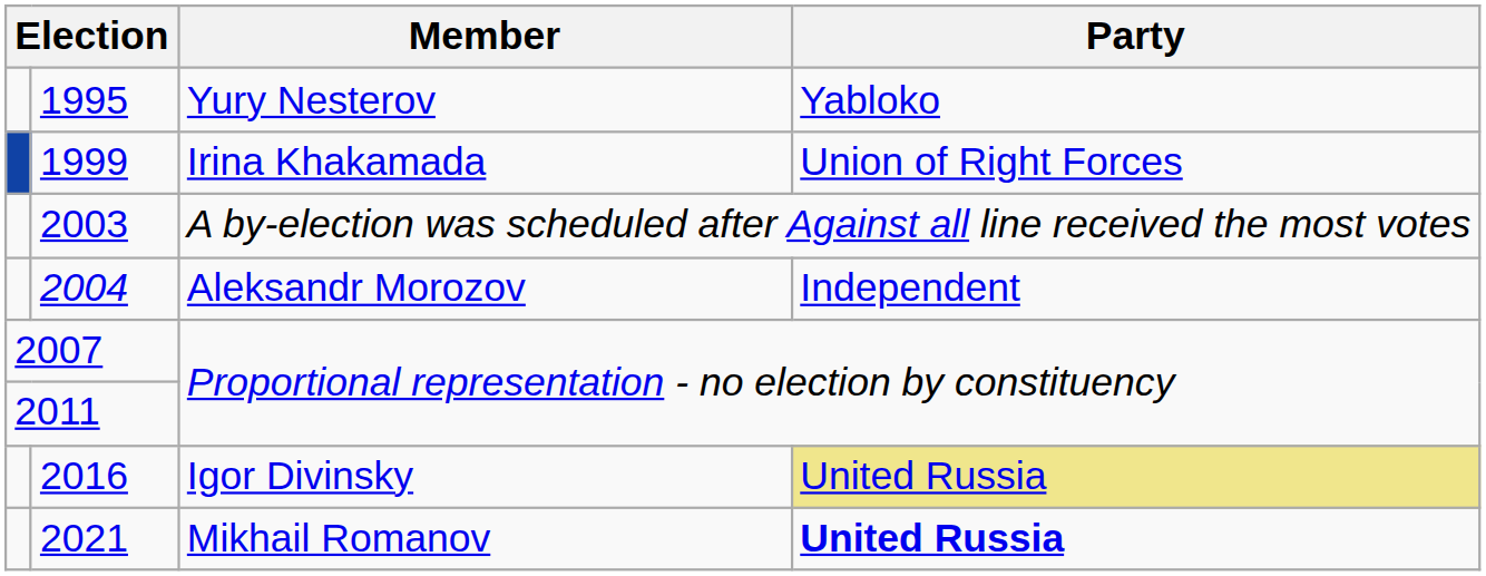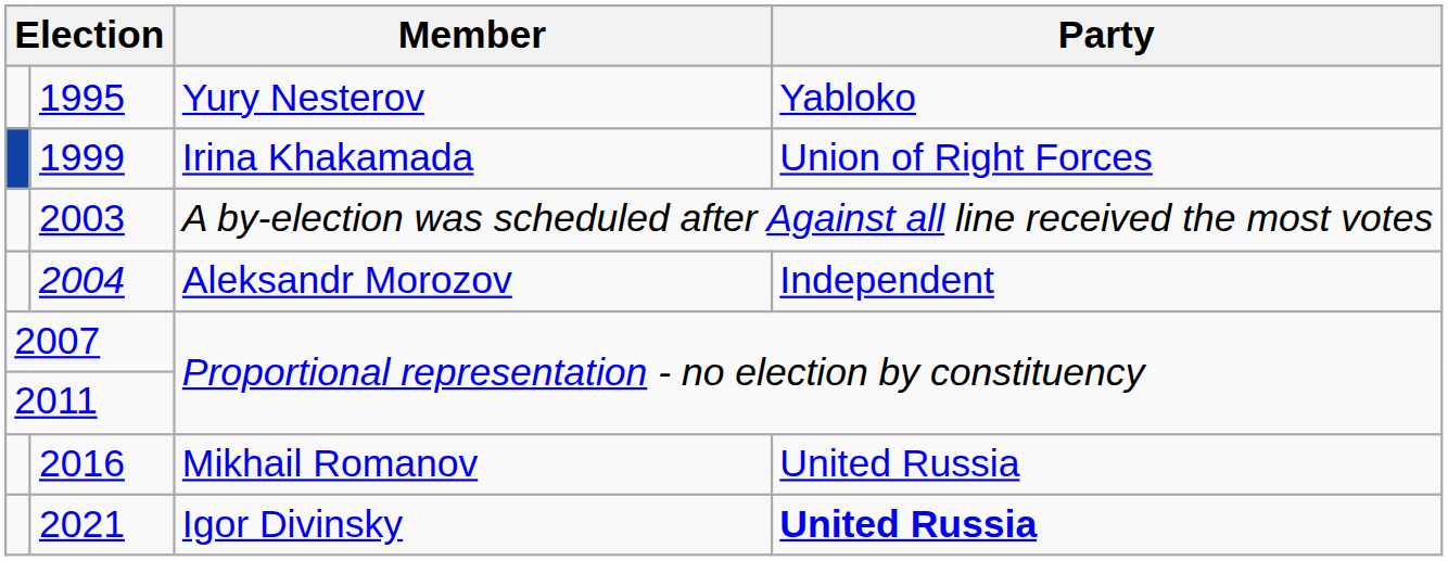2016 | Member: Igor Divinsky -> Mikhail Romanov
2016 | Party: khaki background -> no background
2021 | Member: Mikhail Romanov -> Igor Divinsky
